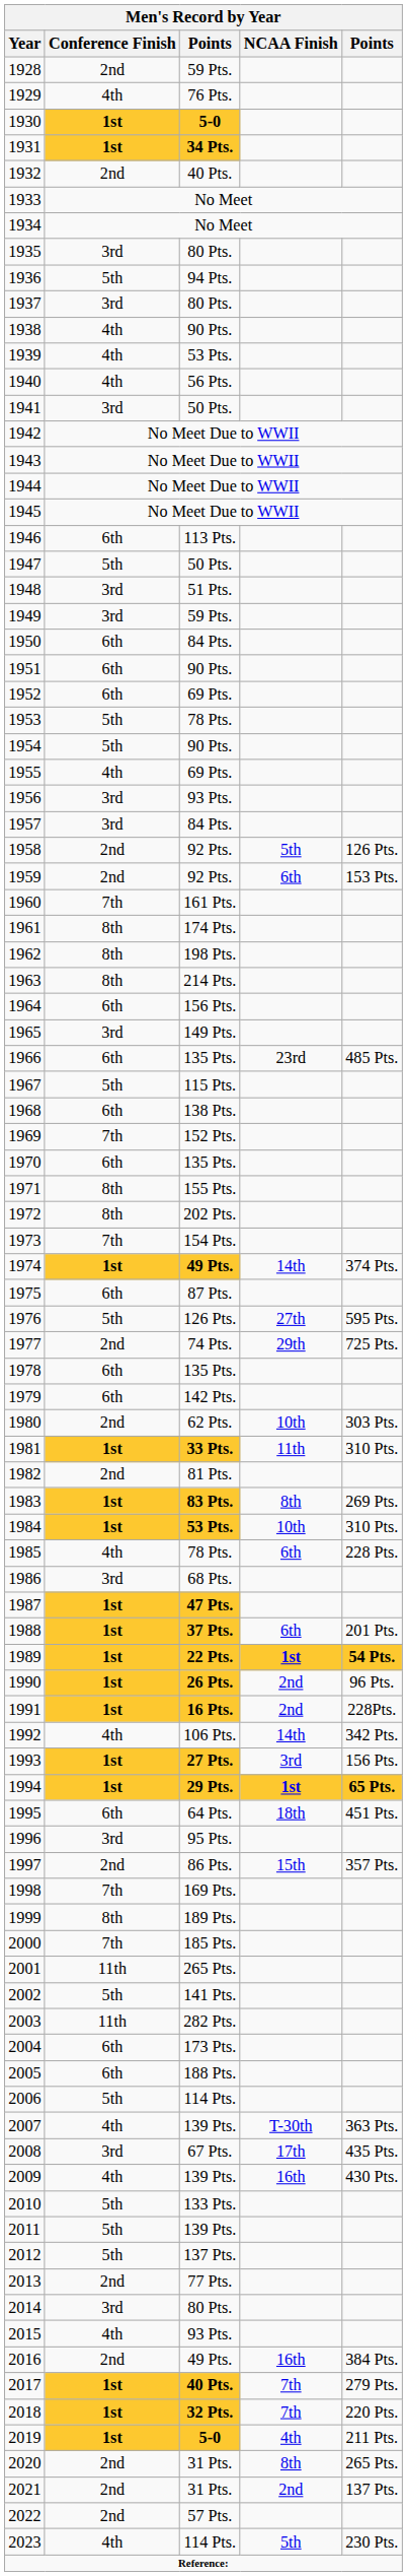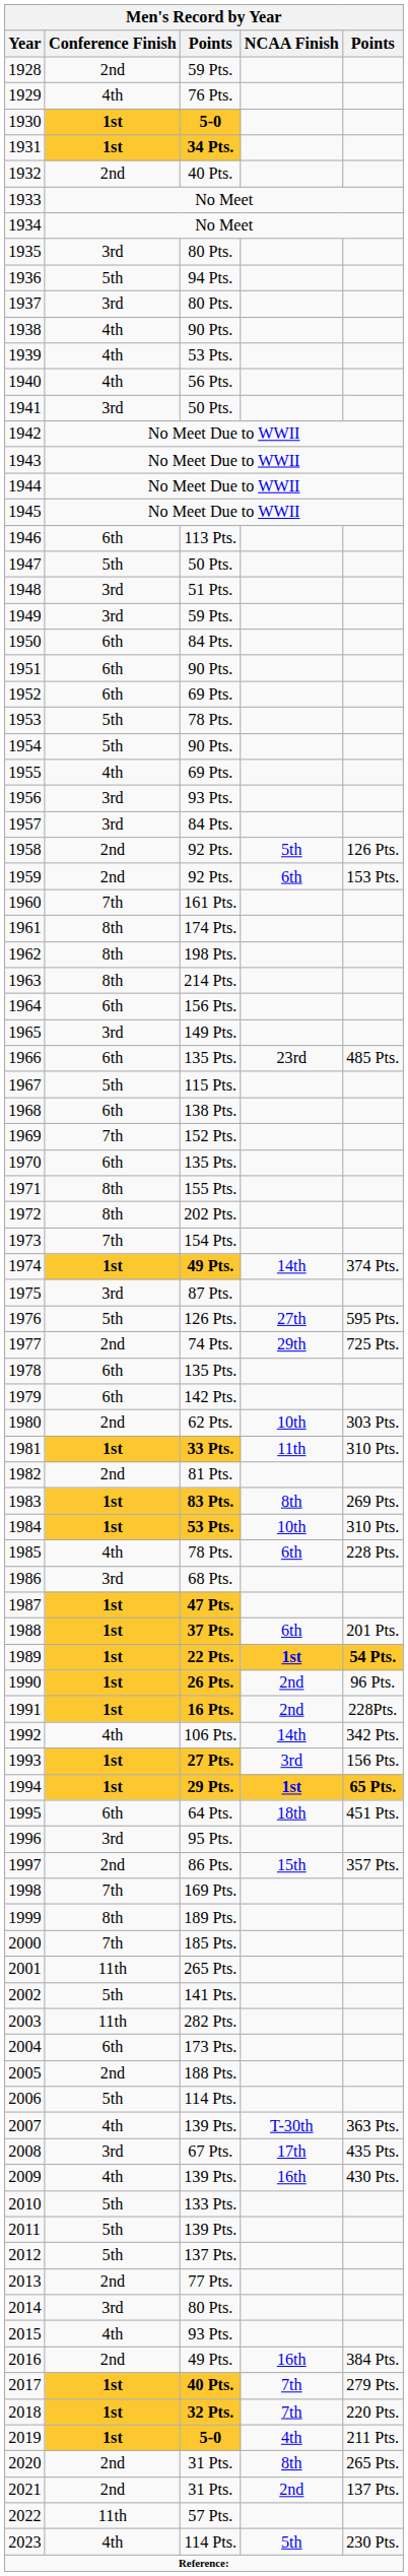1975 | Conference Finish: 6th -> 3rd
2005 | Conference Finish: 6th -> 2nd
2022 | Conference Finish: 2nd -> 11th
